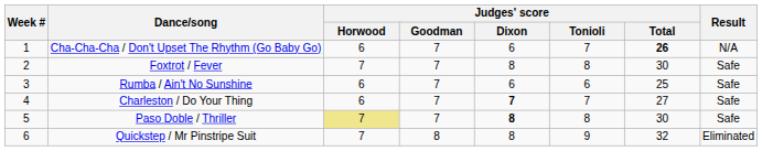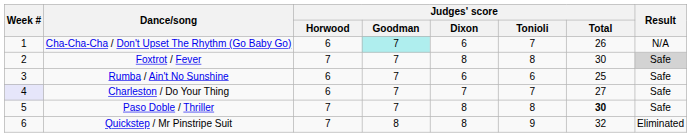Cha-Cha-Cha / Don't Upset The Rhythm (Go Baby Go) | Judges' score / Goodman: no background -> paleturquoise background
Cha-Cha-Cha / Don't Upset The Rhythm (Go Baby Go) | Judges' score / Total: bold -> normal
Foxtrot / Fever | Result: no background -> lightgrey background
Charleston / Do Your Thing | Week #: no background -> lavender background
Charleston / Do Your Thing | Judges' score / Dixon: bold -> normal
Paso Doble / Thriller | Judges' score / Horwood: khaki background -> no background
Paso Doble / Thriller | Judges' score / Dixon: bold -> normal
Paso Doble / Thriller | Judges' score / Total: normal -> bold
